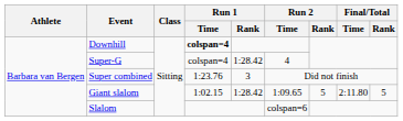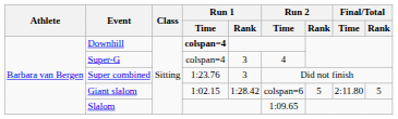Super-G | Run 1 / Rank: 1:28.42 -> 3
Giant slalom | Run 2 / Time: 1:09.65 -> colspan=6
Slalom | Run 2 / Time: colspan=6 -> 1:09.65
